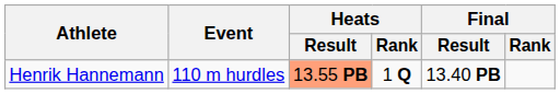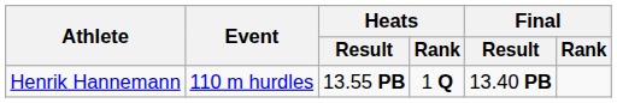Henrik Hannemann | Heats / Result: lightsalmon background -> no background
